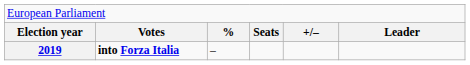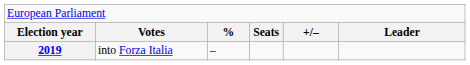2019 | column 2: bold -> normal
